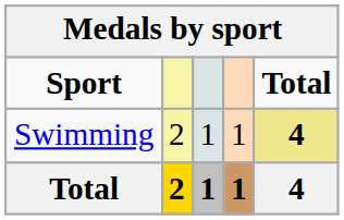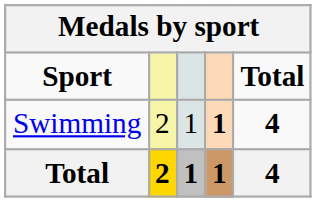Swimming | column 4: normal -> bold
Swimming | Total: khaki background -> no background
